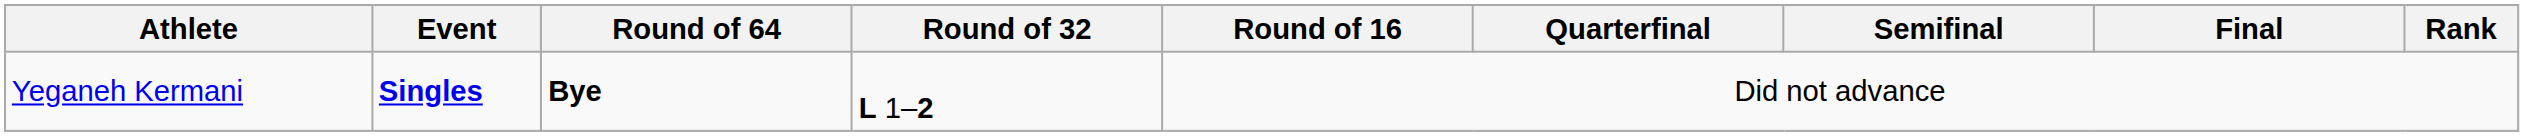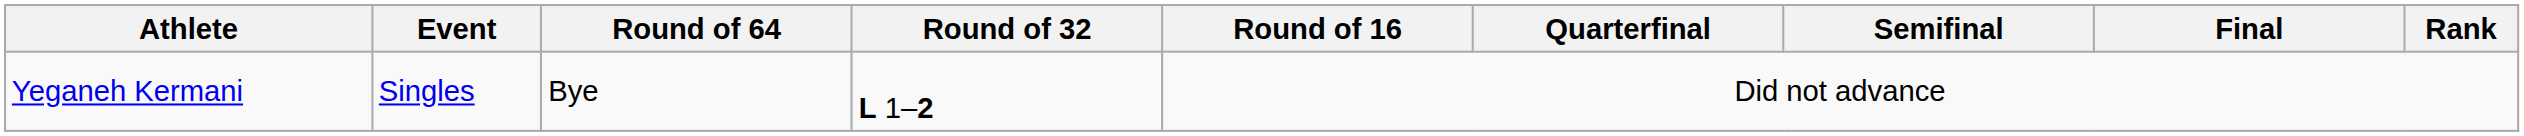Yeganeh Kermani | Event: bold -> normal
Yeganeh Kermani | Round of 64: bold -> normal
